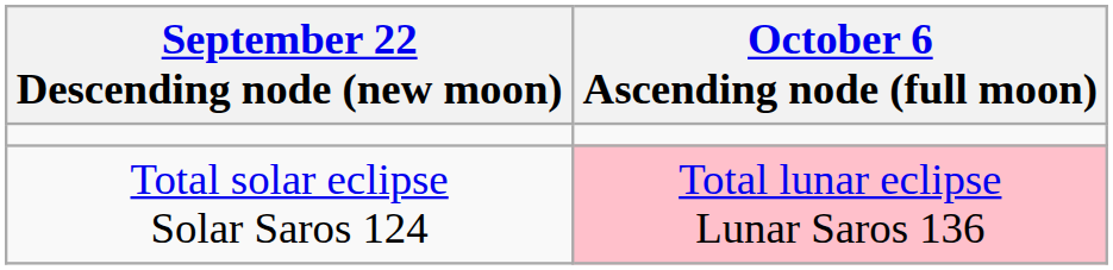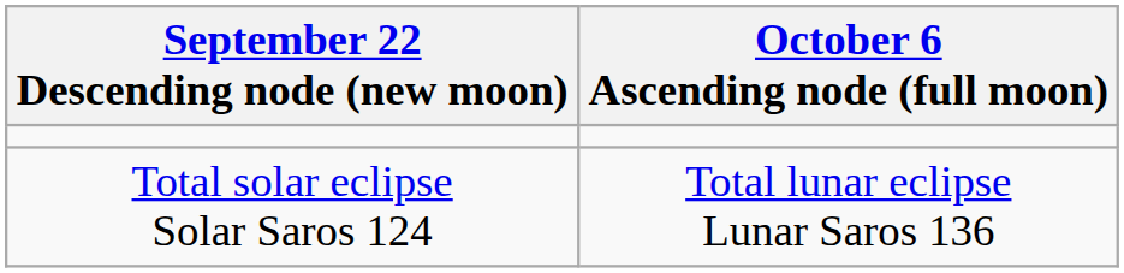row 3 | October 6 Ascending node (full moon): pink background -> no background
